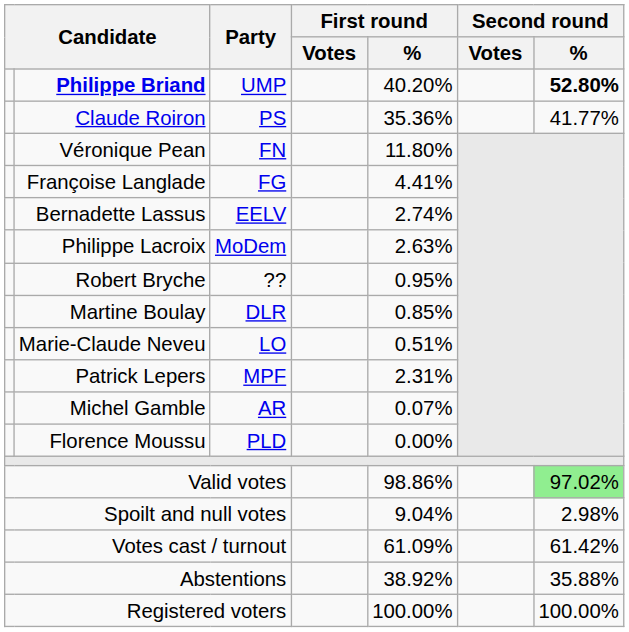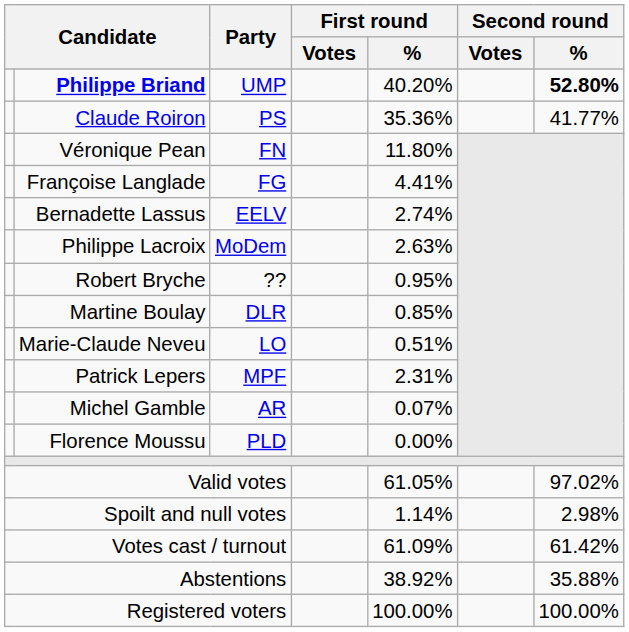Valid votes | First round / %: 98.86% -> 61.05%
Valid votes | Second round / %: lightgreen background -> no background
Spoilt and null votes | First round / %: 9.04% -> 1.14%
